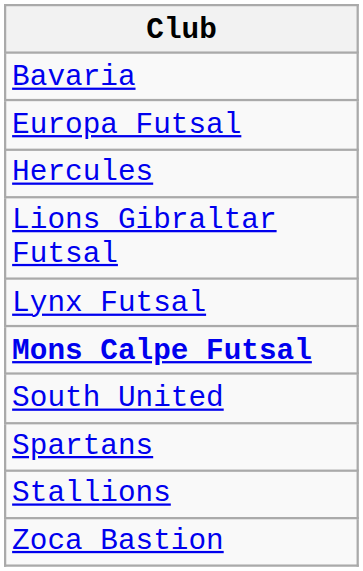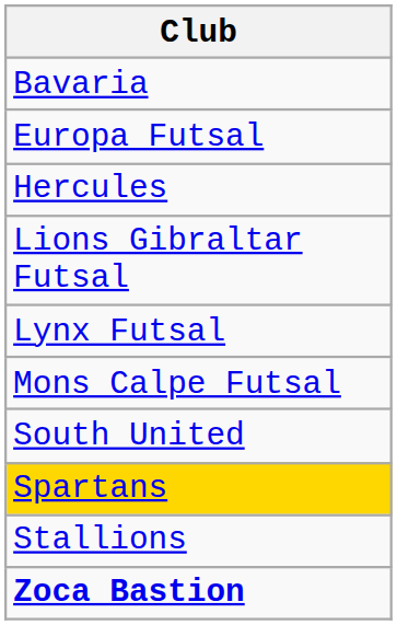row 7 | column 1: bold -> normal
row 9 | column 1: no background -> gold background
row 11 | column 1: normal -> bold
